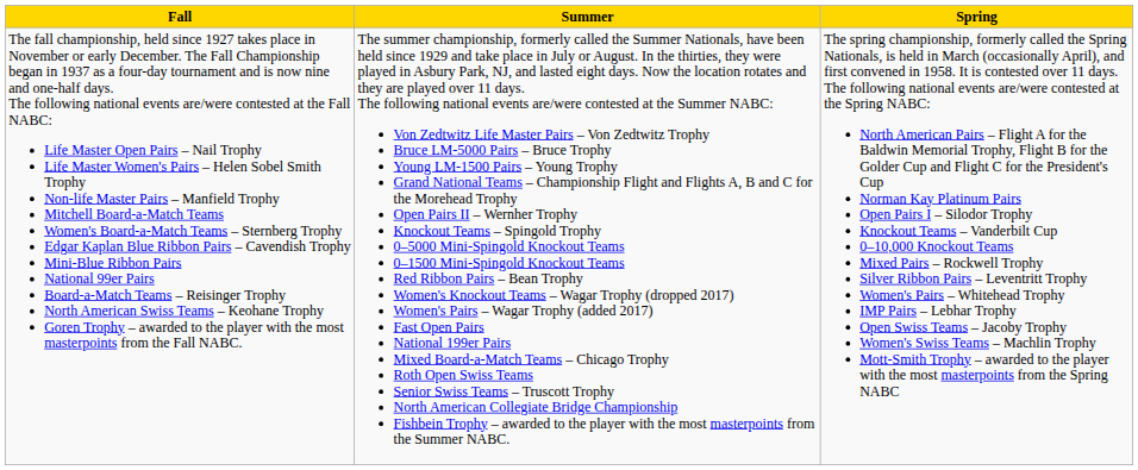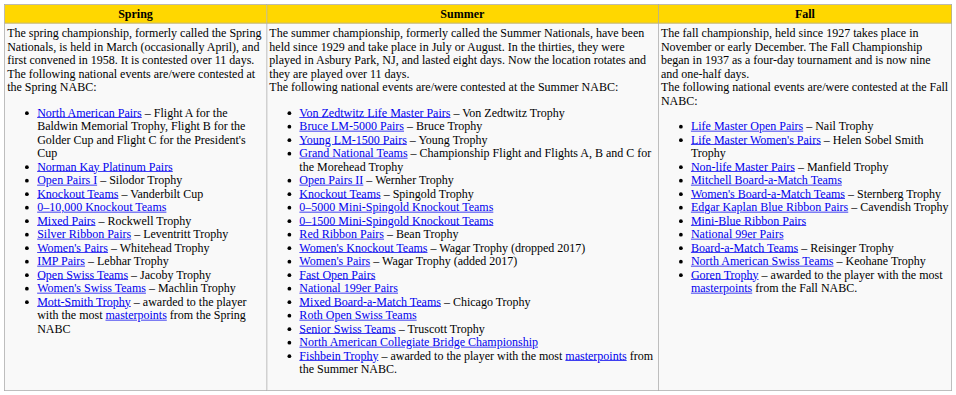columns swapped: Spring <-> Fall
